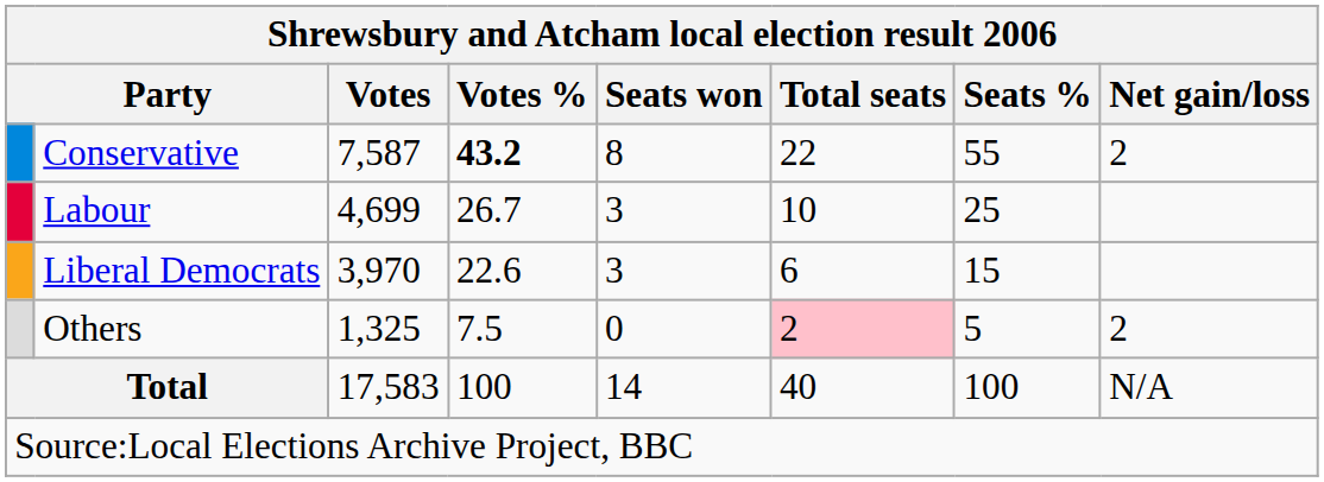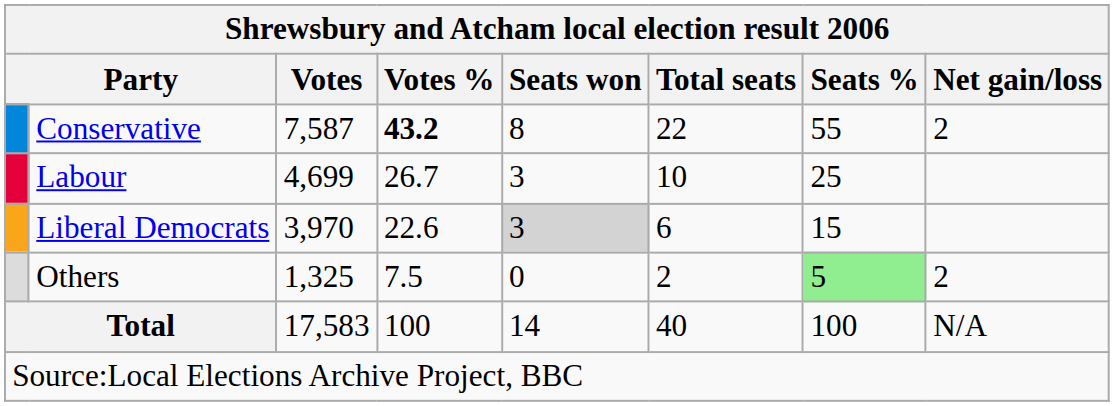Liberal Democrats | Seats won: no background -> lightgrey background
Others | Total seats: pink background -> no background
Others | Seats %: no background -> lightgreen background
